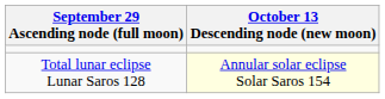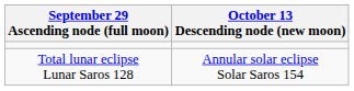row 3 | October 13 Descending node (new moon): lightyellow background -> no background
